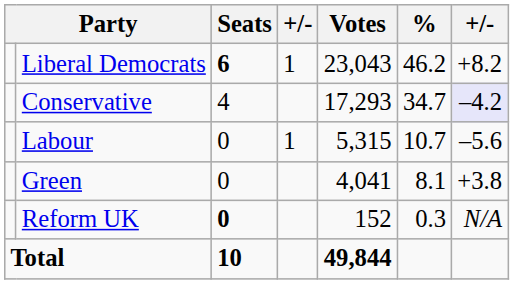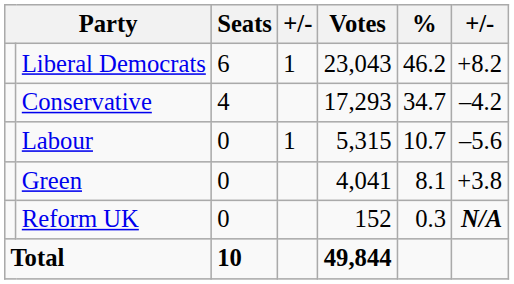Liberal Democrats | Seats: bold -> normal
Conservative | column 7: lavender background -> no background
Reform UK | Seats: bold -> normal
Reform UK | column 7: normal -> bold
